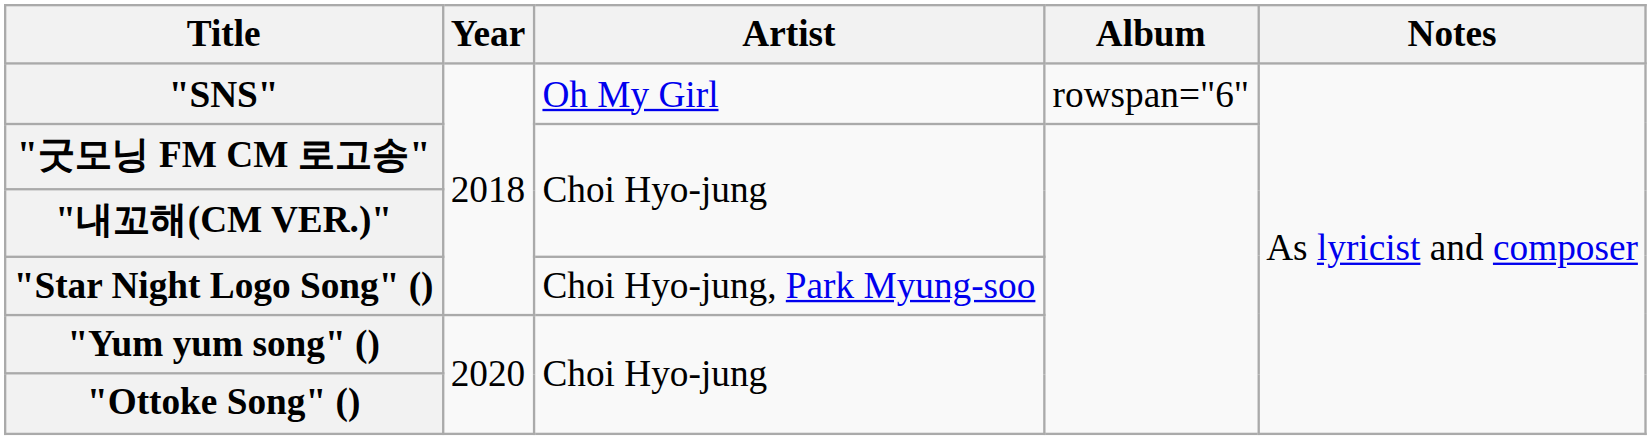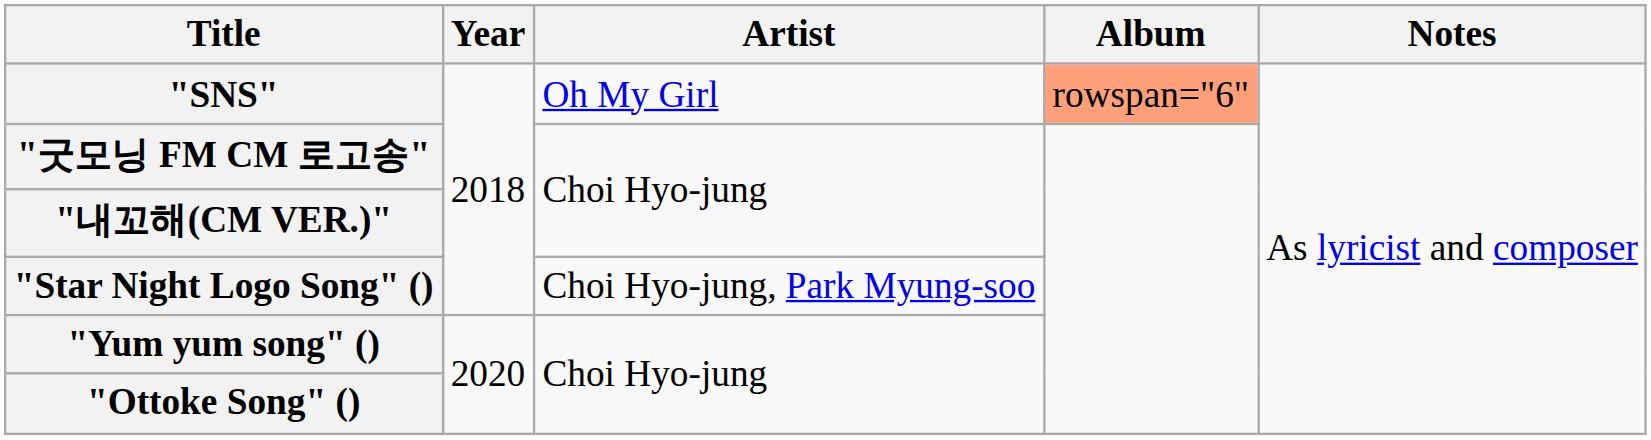"SNS" | Album: no background -> lightsalmon background
